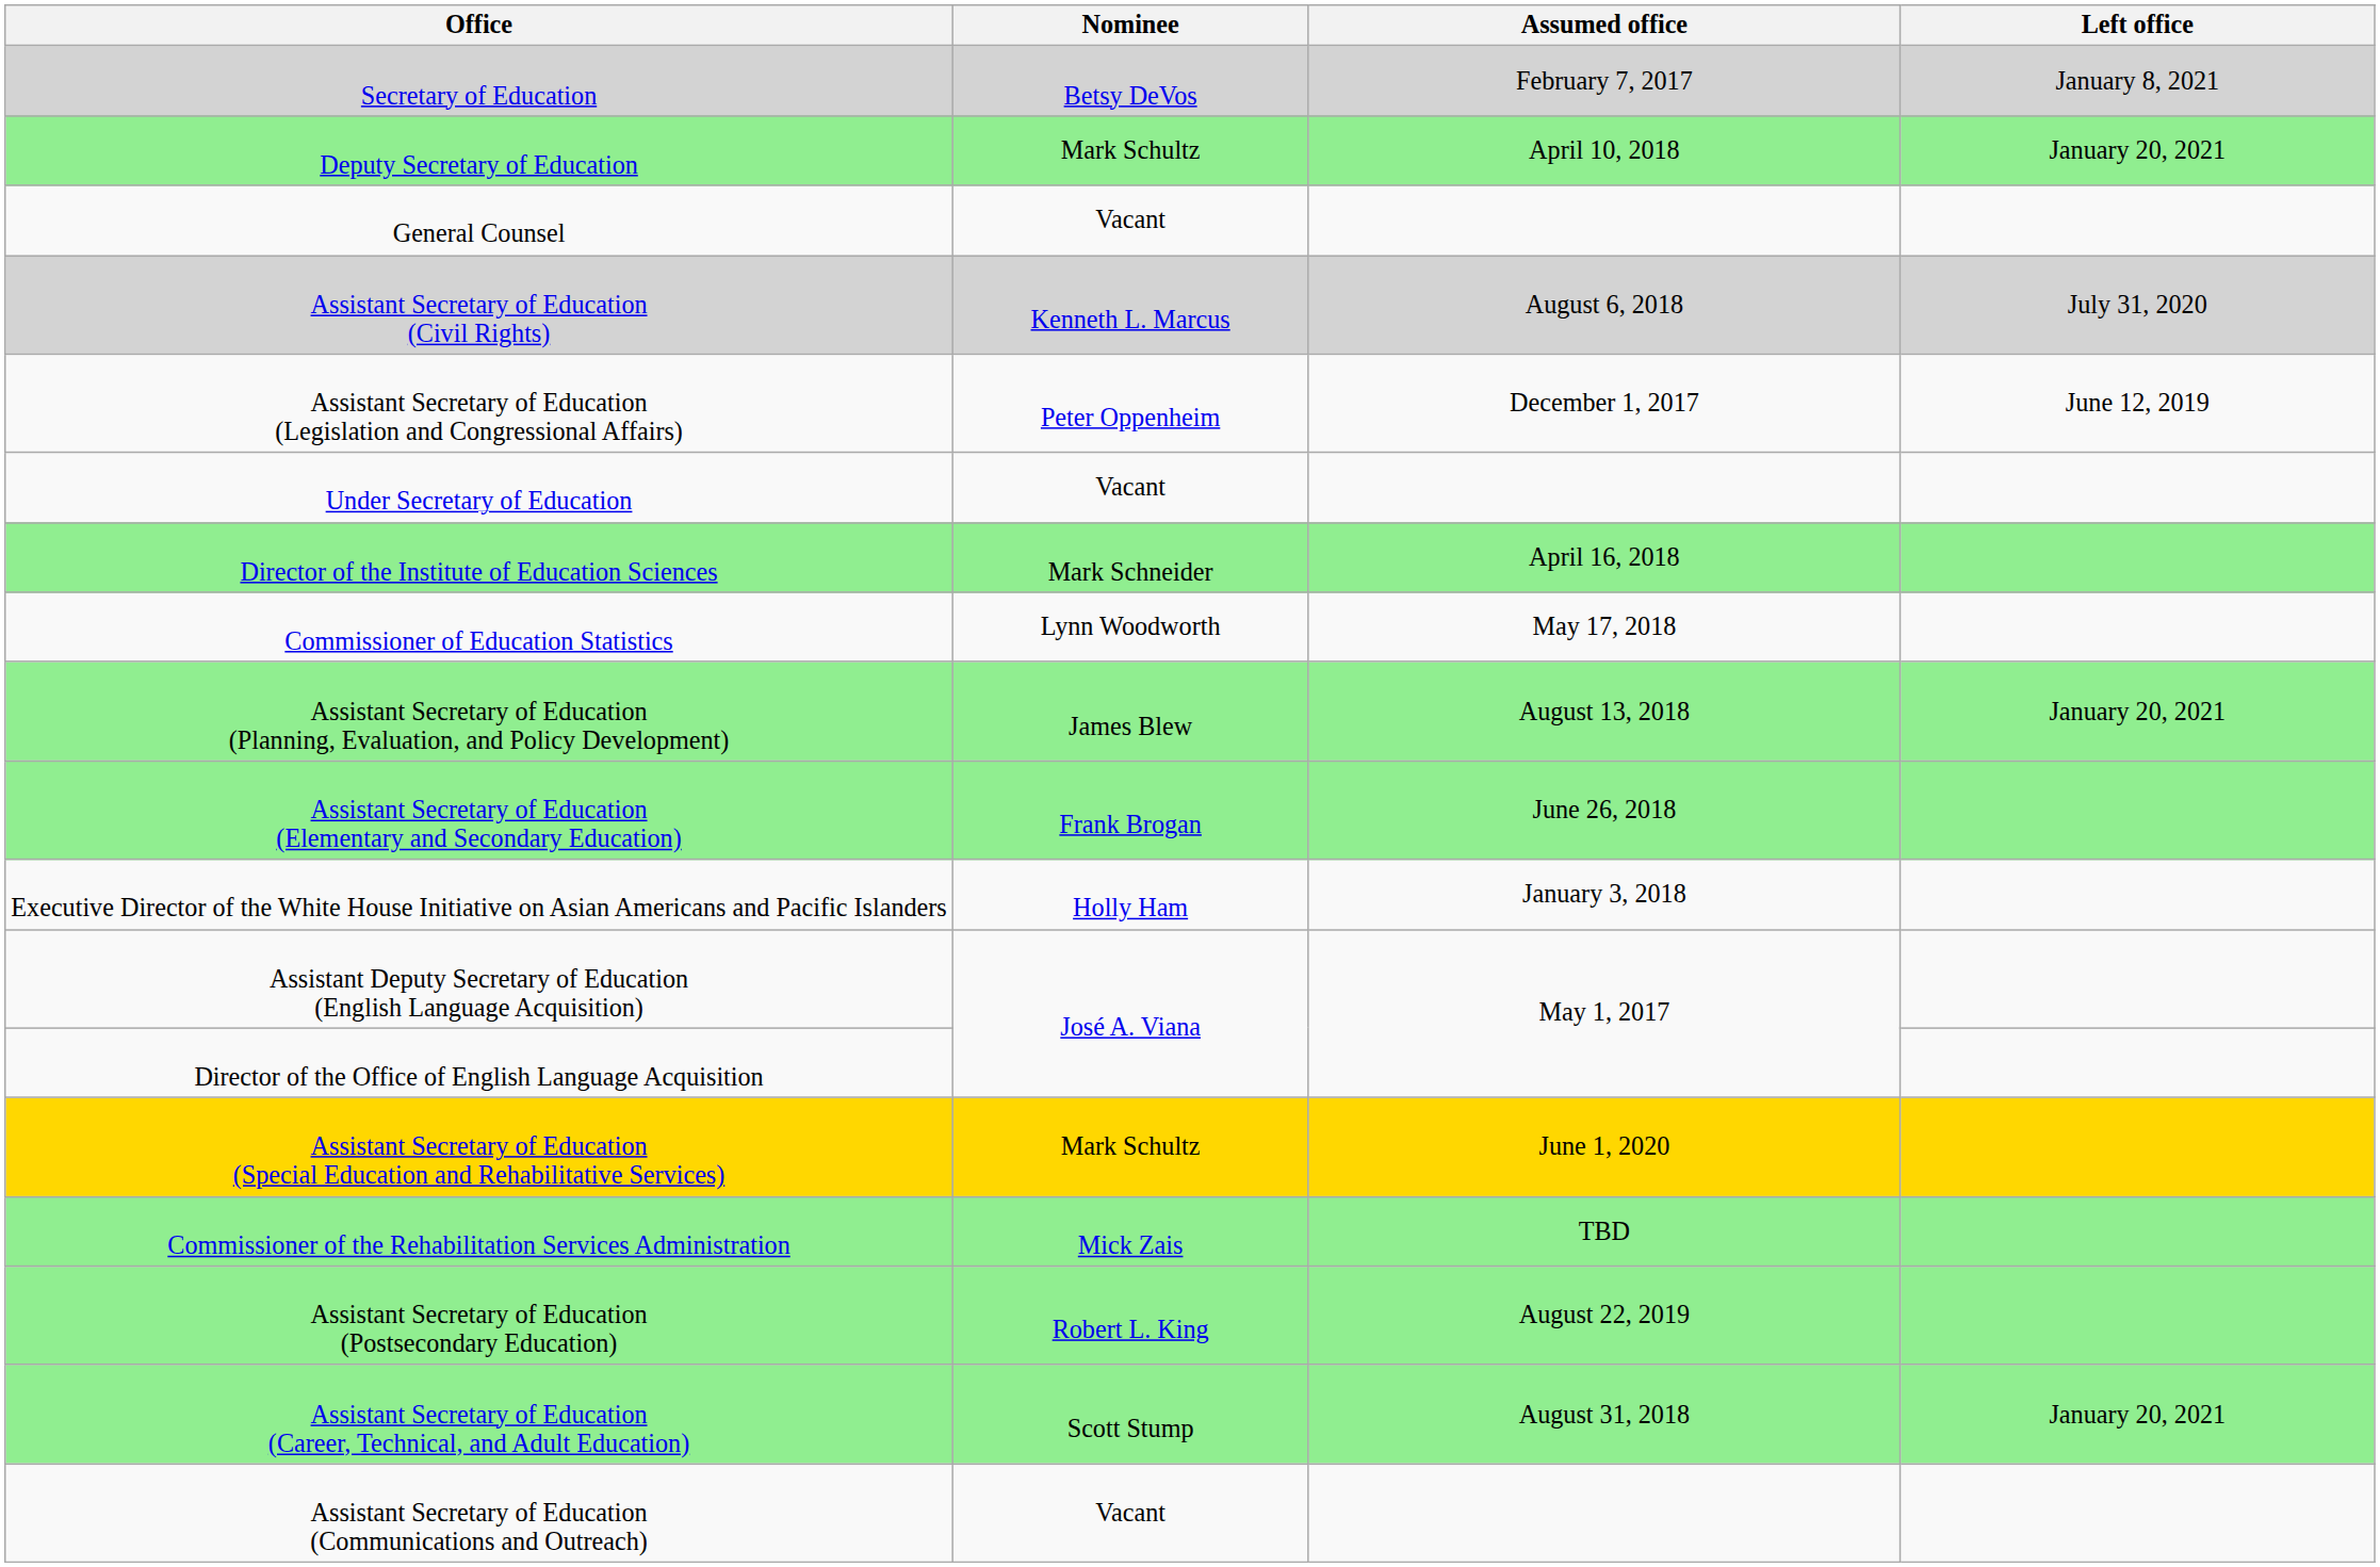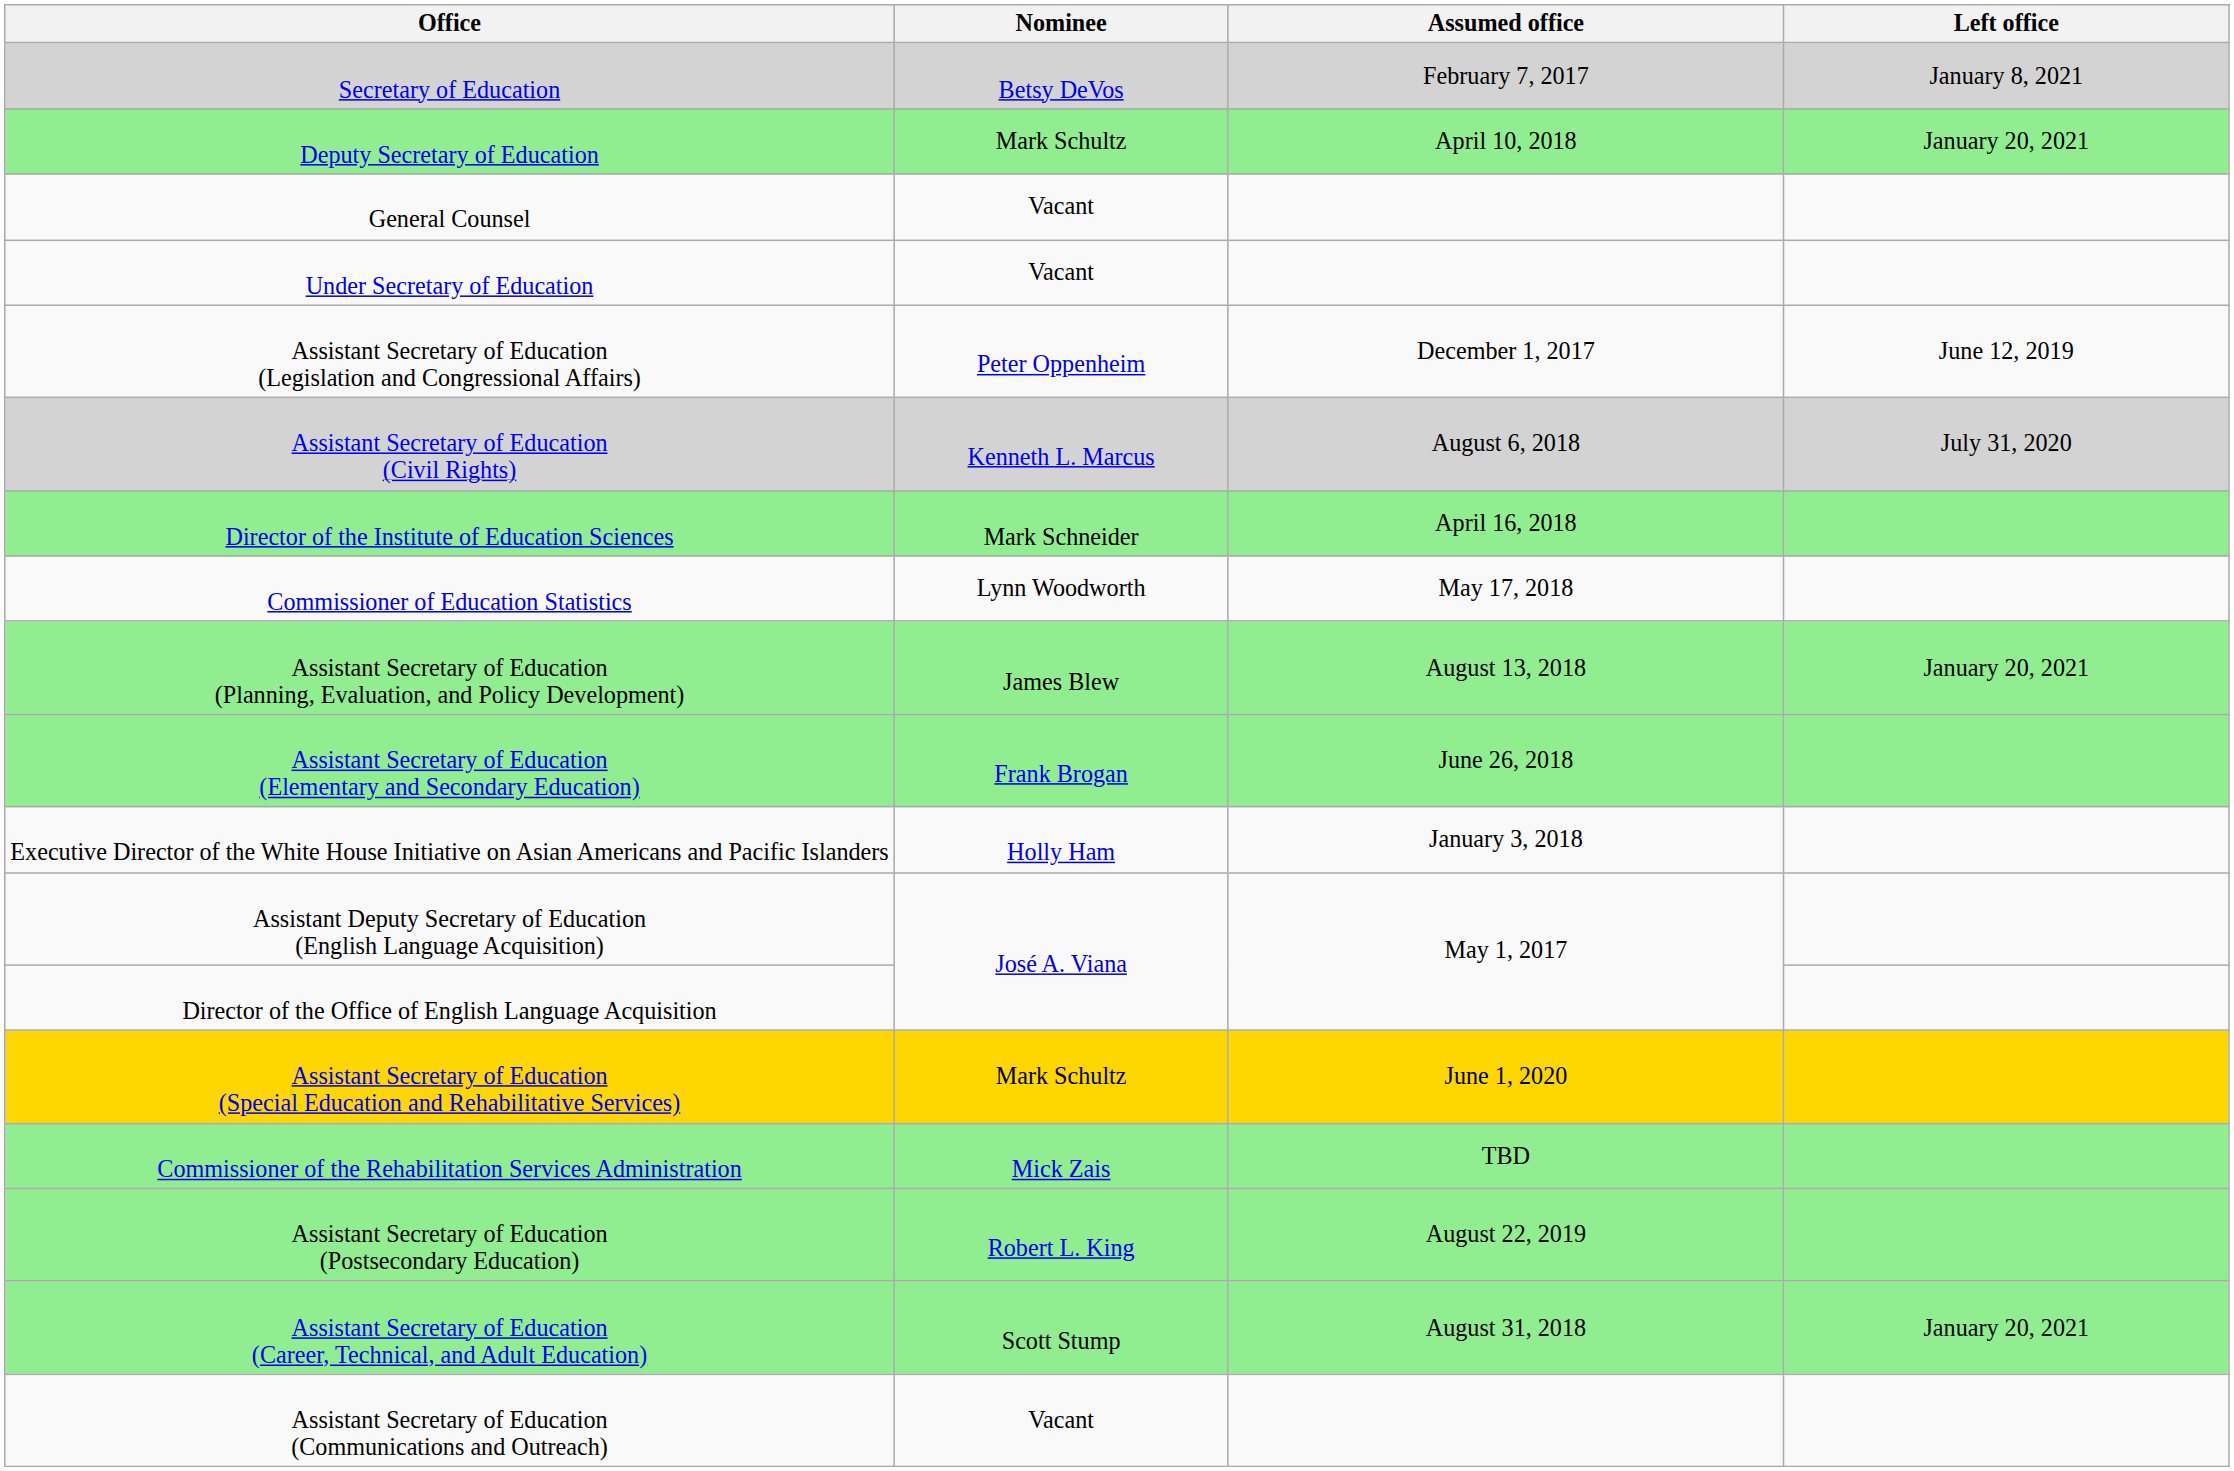rows swapped: Under Secretary of Education <-> Assistant Secretary of Education (Civil Rights)
